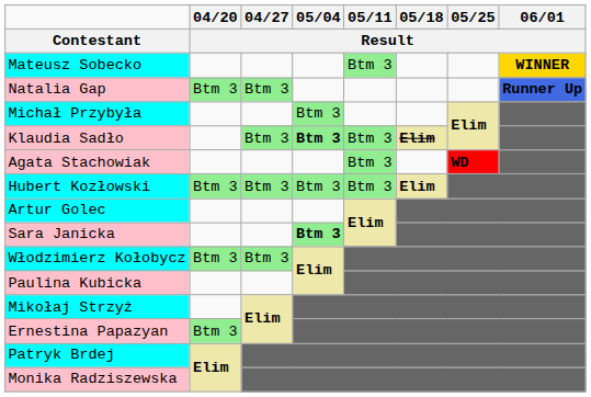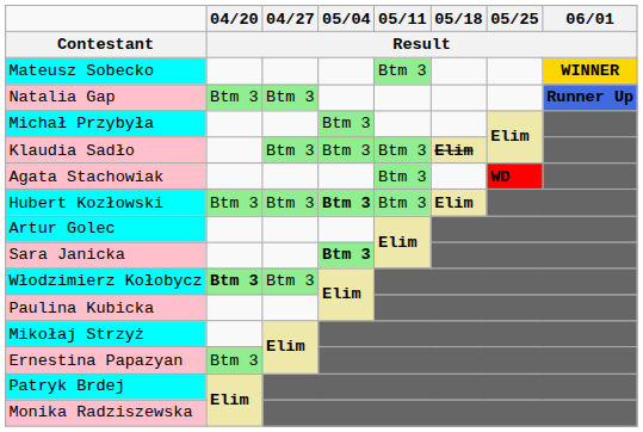Klaudia Sadło | 05/04 / Result: bold -> normal
Hubert Kozłowski | 05/04 / Result: normal -> bold
Włodzimierz Kołobycz | 04/20 / Result: normal -> bold
